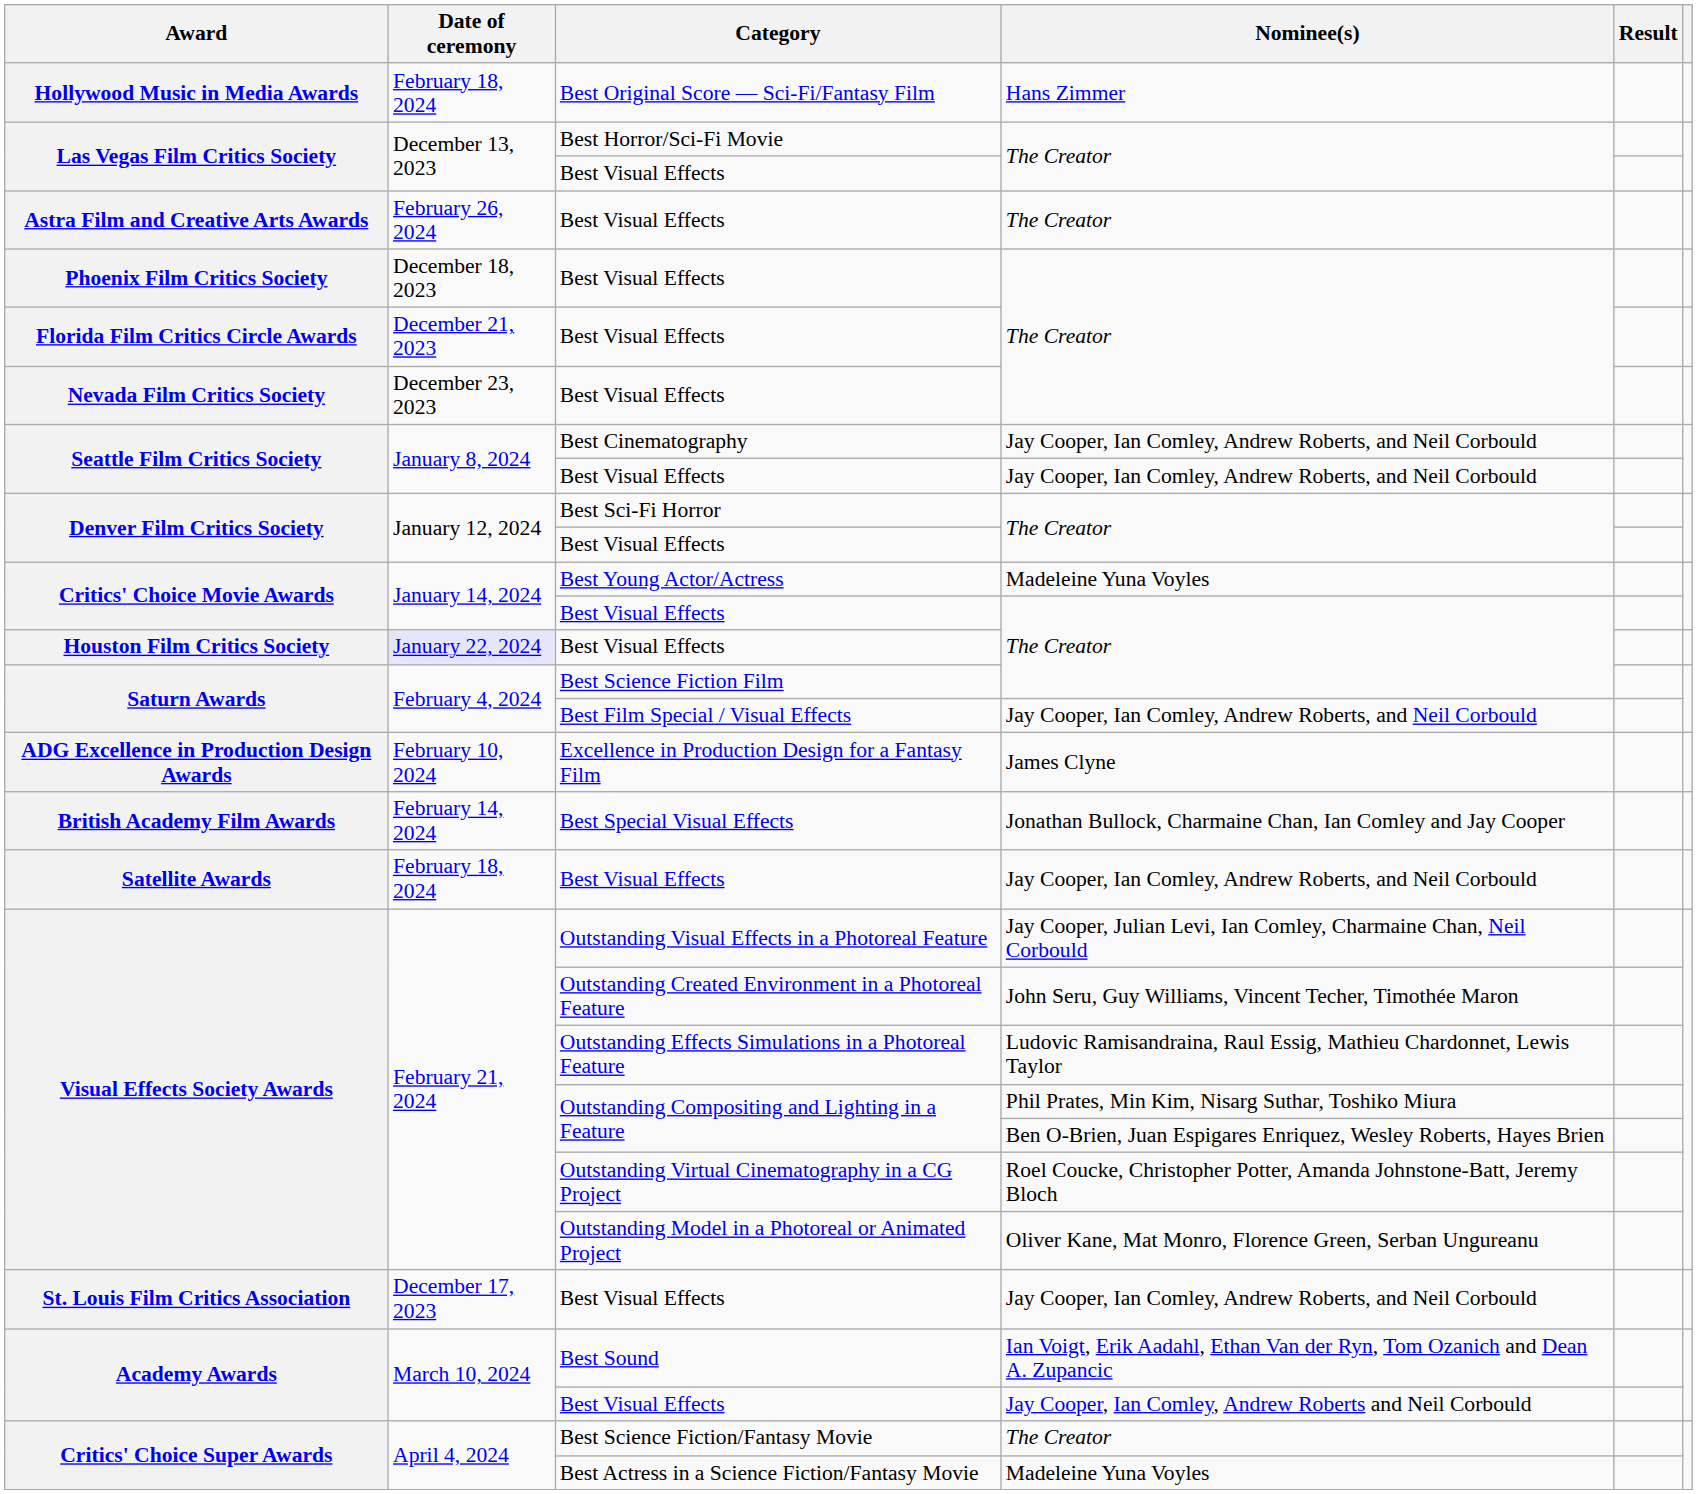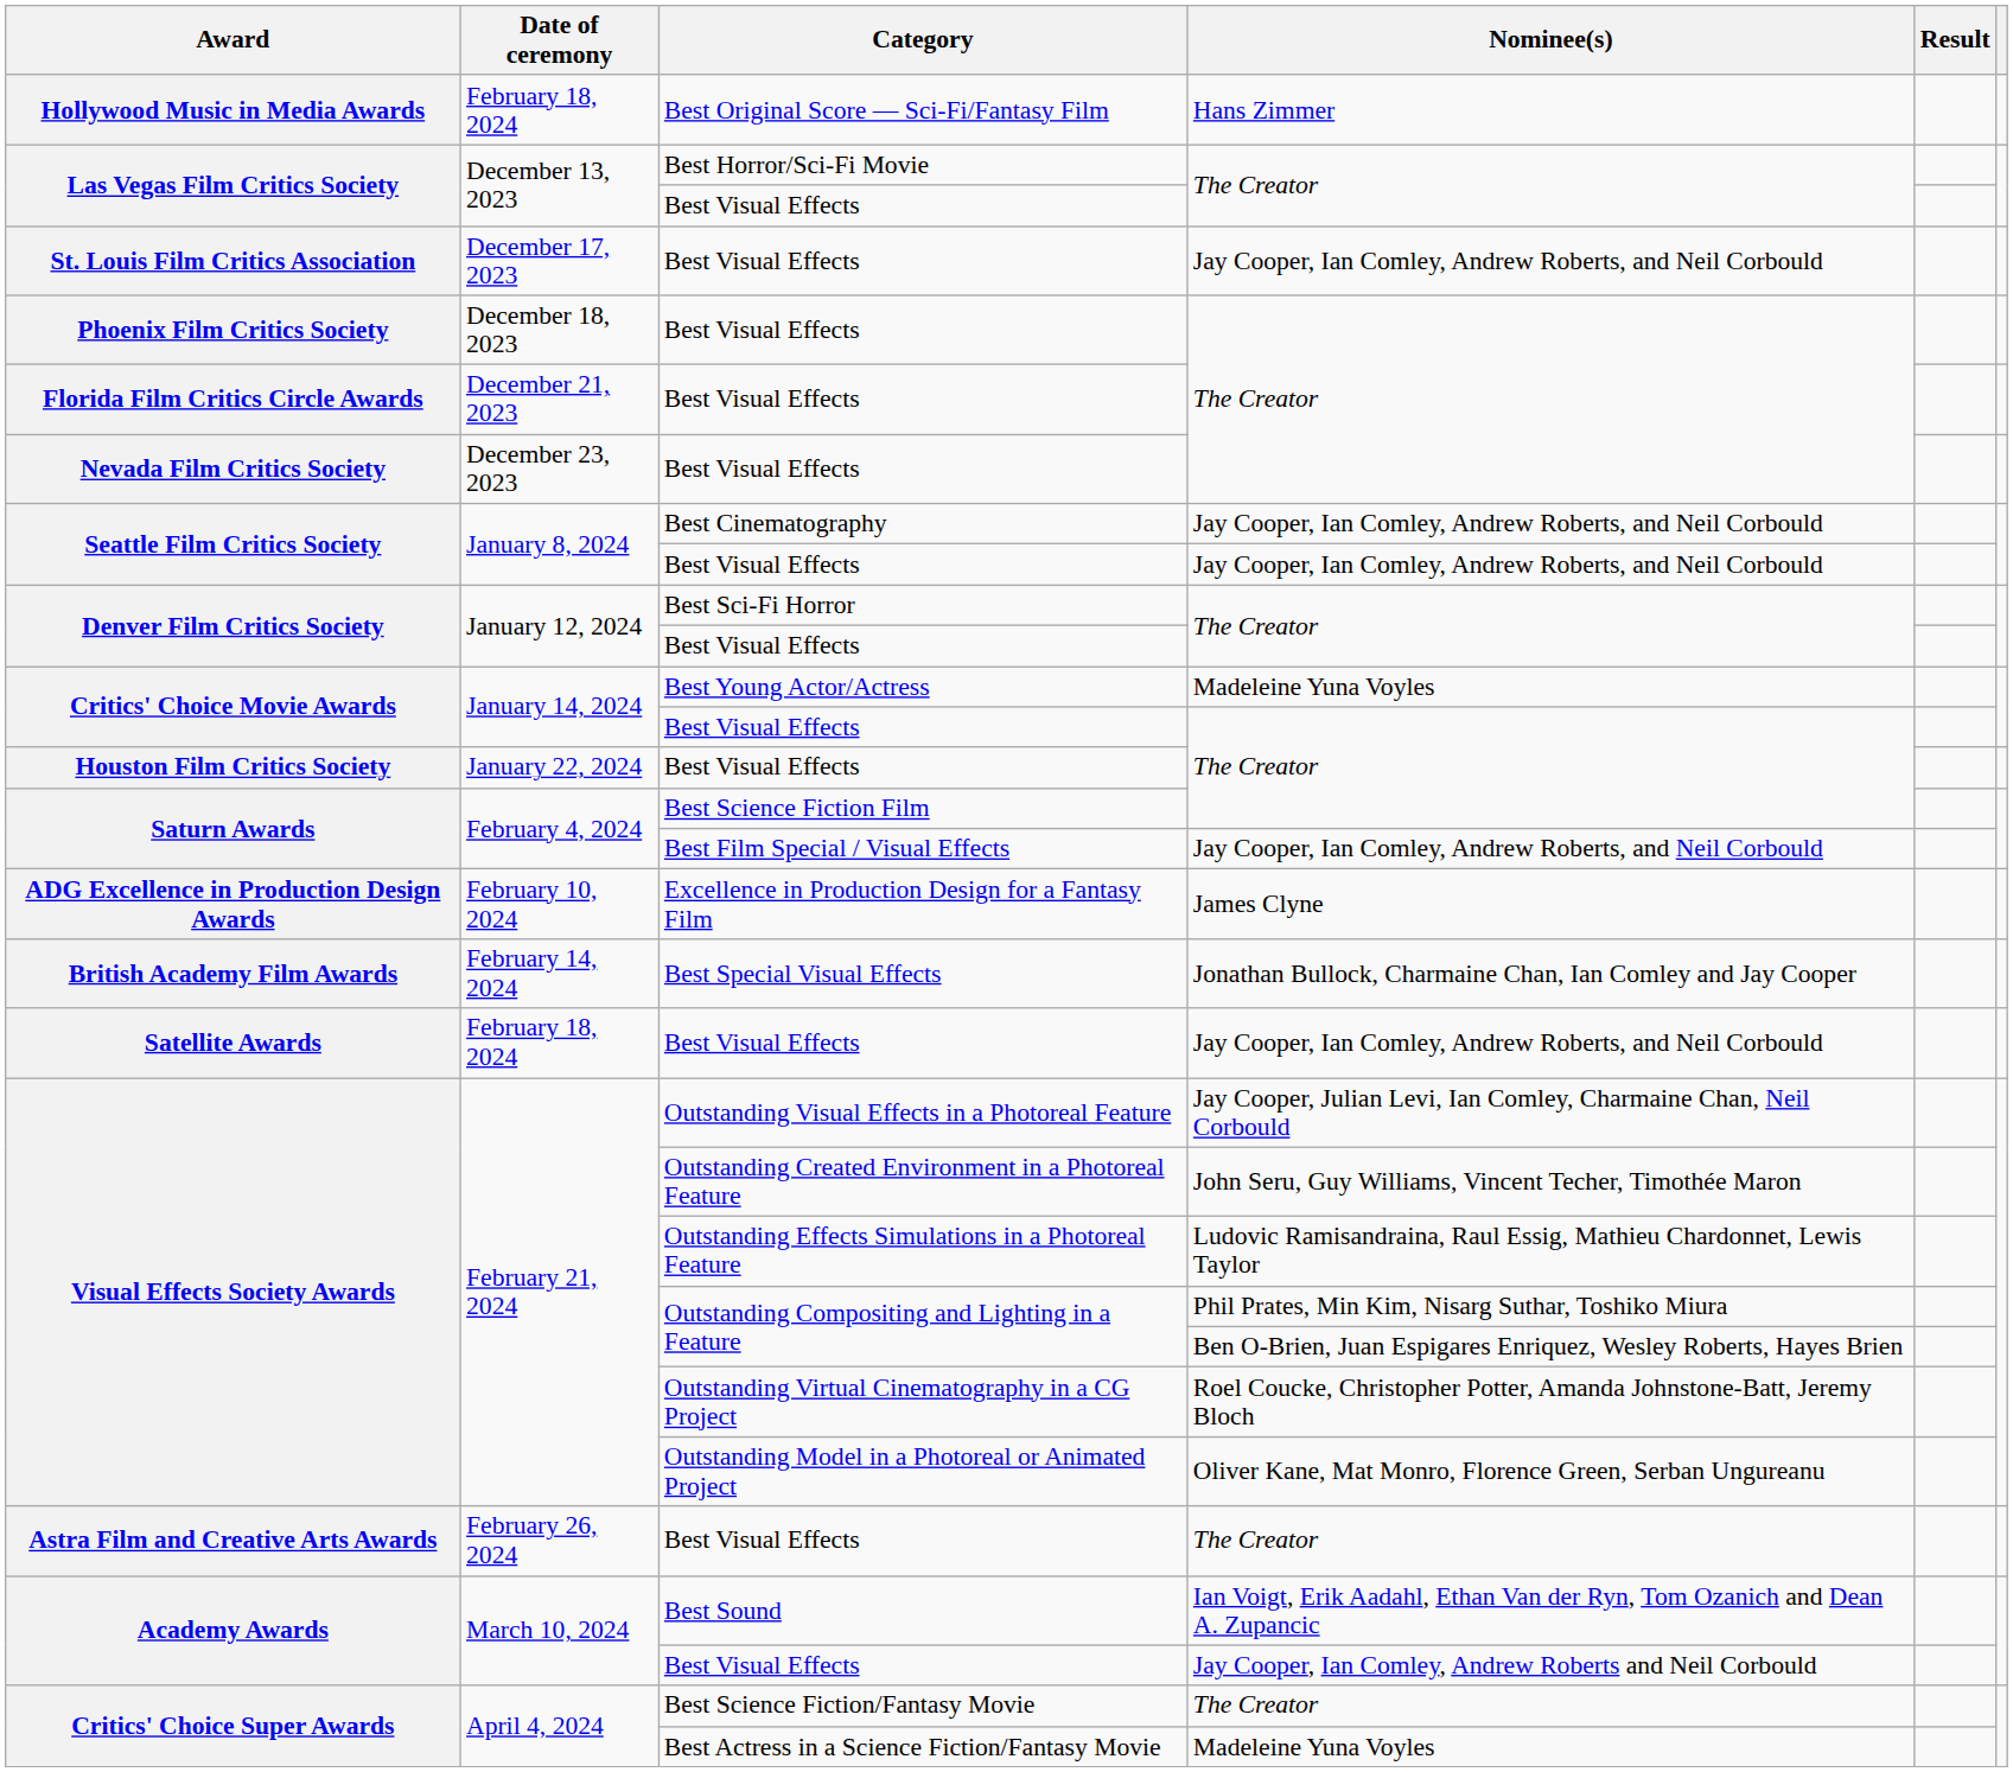rows swapped: St. Louis Film Critics Association / Best Visual Effects <-> Astra Film and Creative Arts Awards / Best Visual Effects
Houston Film Critics Society / Best Visual Effects | Date of ceremony: lavender background -> no background
